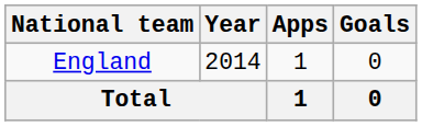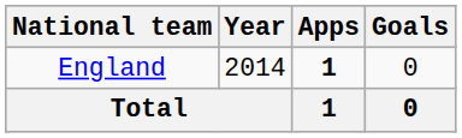England | Apps: normal -> bold
